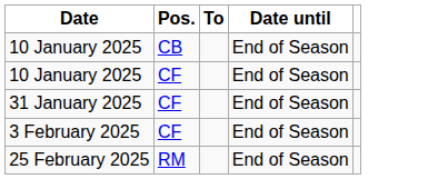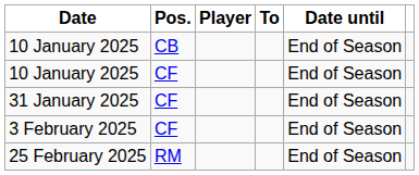+ column: Player
